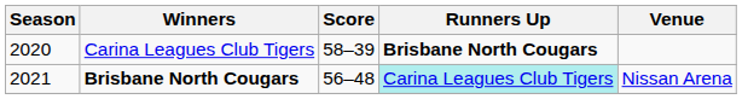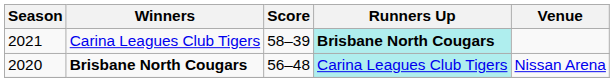row 2 | Season: 2020 -> 2021
row 2 | Runners Up: no background -> paleturquoise background
row 3 | Season: 2021 -> 2020
